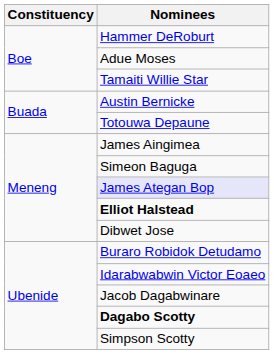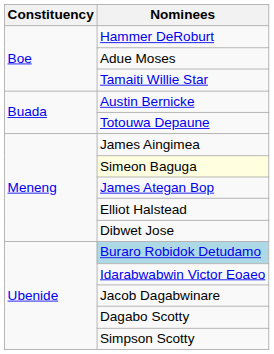Simeon Baguga | Nominees: no background -> lightyellow background
James Ategan Bop | Nominees: lavender background -> no background
Elliot Halstead | Nominees: bold -> normal
Buraro Robidok Detudamo | Nominees: no background -> lightblue background
Dagabo Scotty | Nominees: bold -> normal
